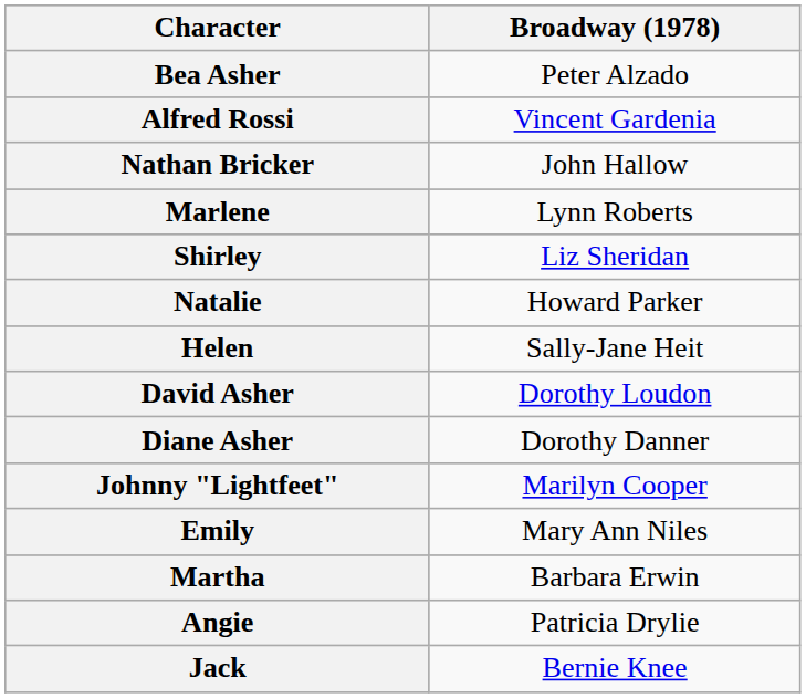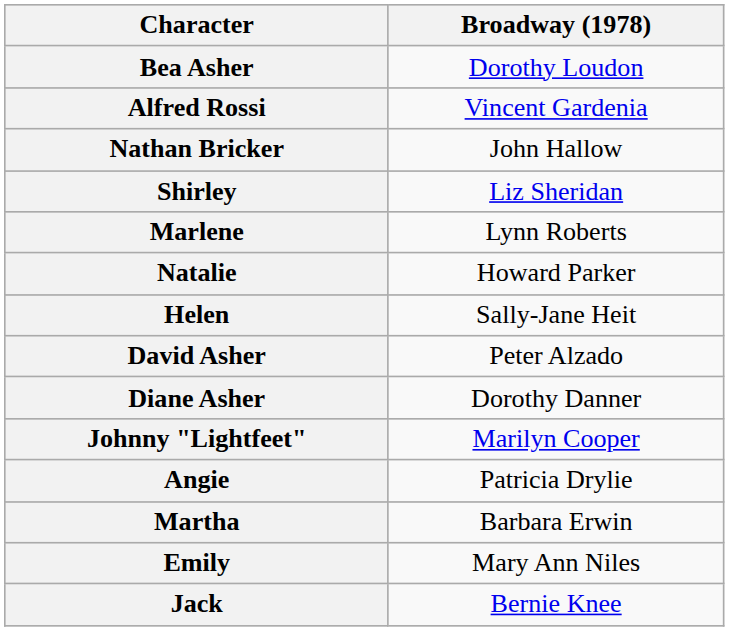Bea Asher | Broadway (1978): Peter Alzado -> Dorothy Loudon
rows swapped: Marlene <-> Shirley
David Asher | Broadway (1978): Dorothy Loudon -> Peter Alzado
rows swapped: Angie <-> Emily
